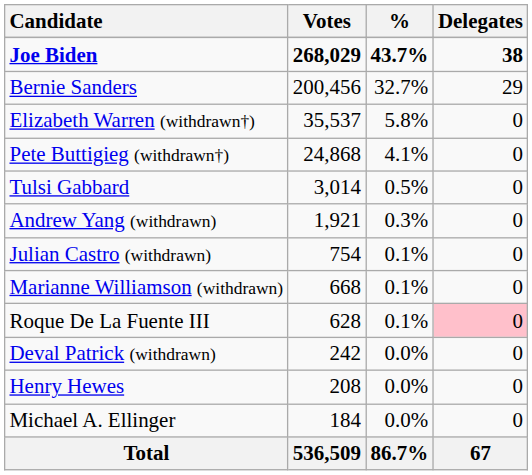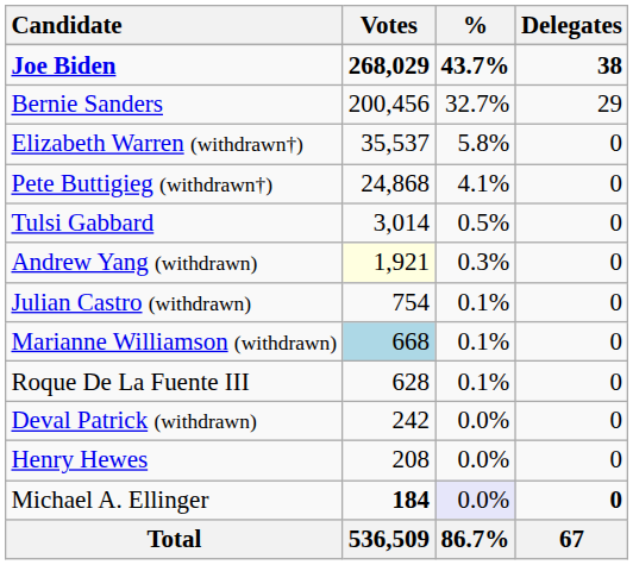Andrew Yang (withdrawn) | Votes: no background -> lightyellow background
Marianne Williamson (withdrawn) | Votes: no background -> lightblue background
Roque De La Fuente III | Delegates: pink background -> no background
Michael A. Ellinger | Votes: normal -> bold
Michael A. Ellinger | %: no background -> lavender background
Michael A. Ellinger | Delegates: normal -> bold
